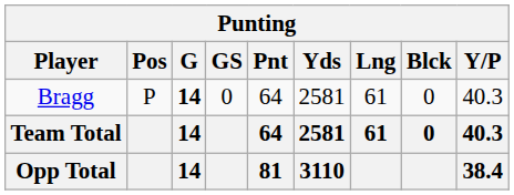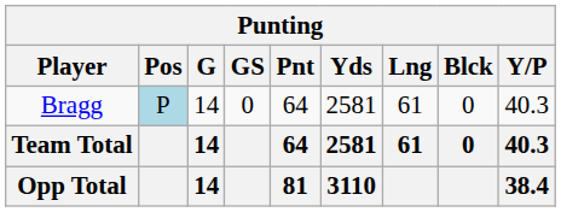Bragg | Pos: no background -> lightblue background
Bragg | G: bold -> normal
